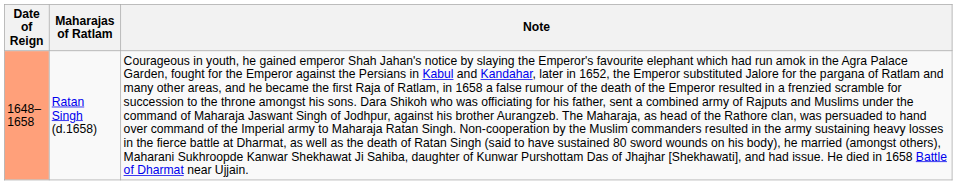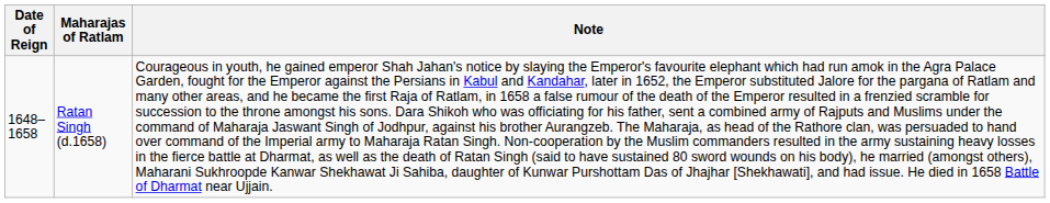row 2 | Date of Reign: lightsalmon background -> no background
